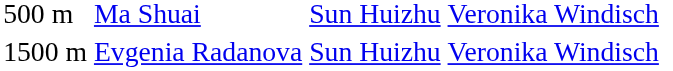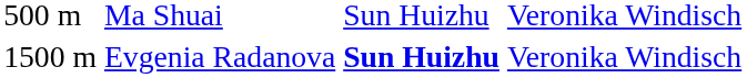Evgenia Radanova | column 3: normal -> bold
